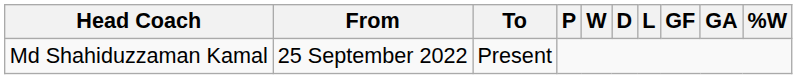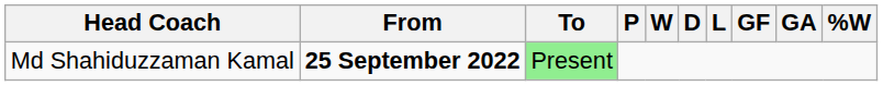Md Shahiduzzaman Kamal | From: normal -> bold
Md Shahiduzzaman Kamal | To: no background -> lightgreen background
